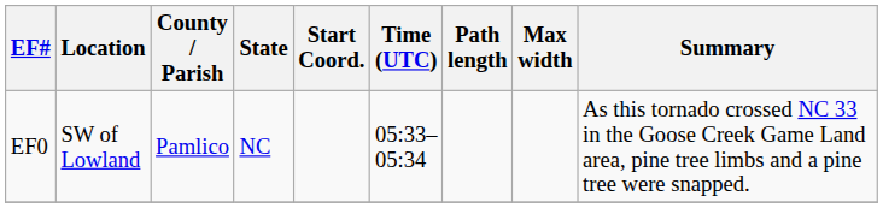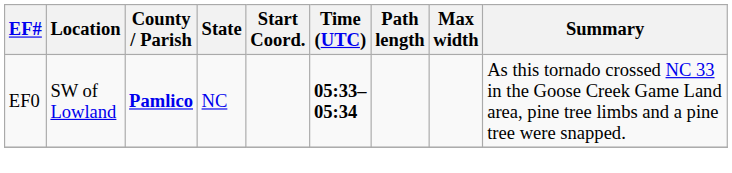EF0 | County / Parish: normal -> bold
EF0 | Time (UTC): normal -> bold
